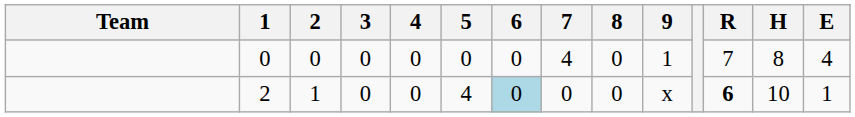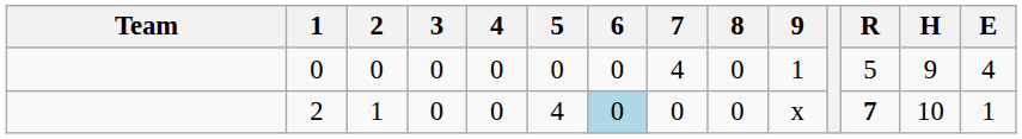row 2 | R: 7 -> 5
row 2 | H: 8 -> 9
row 3 | R: 6 -> 7
